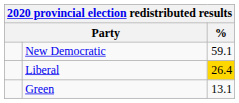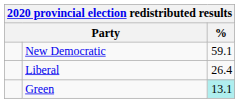Liberal | %: gold background -> no background
Green | %: no background -> paleturquoise background
